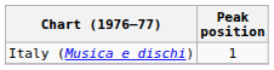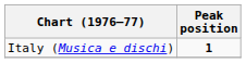Italy (Musica e dischi) | Peak position: normal -> bold
